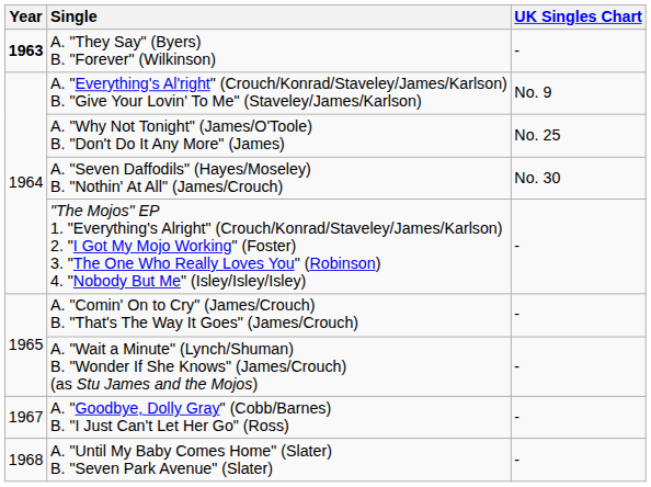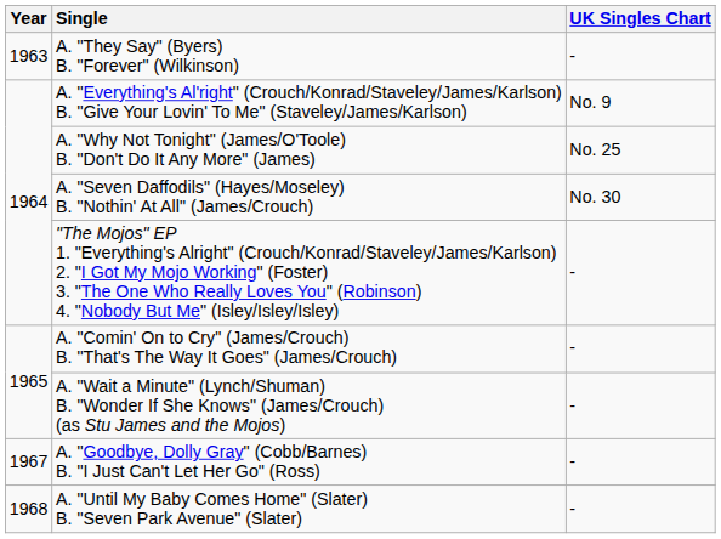A. "They Say" (Byers) B. "Forever" (Wilkinson) | Year: bold -> normal
